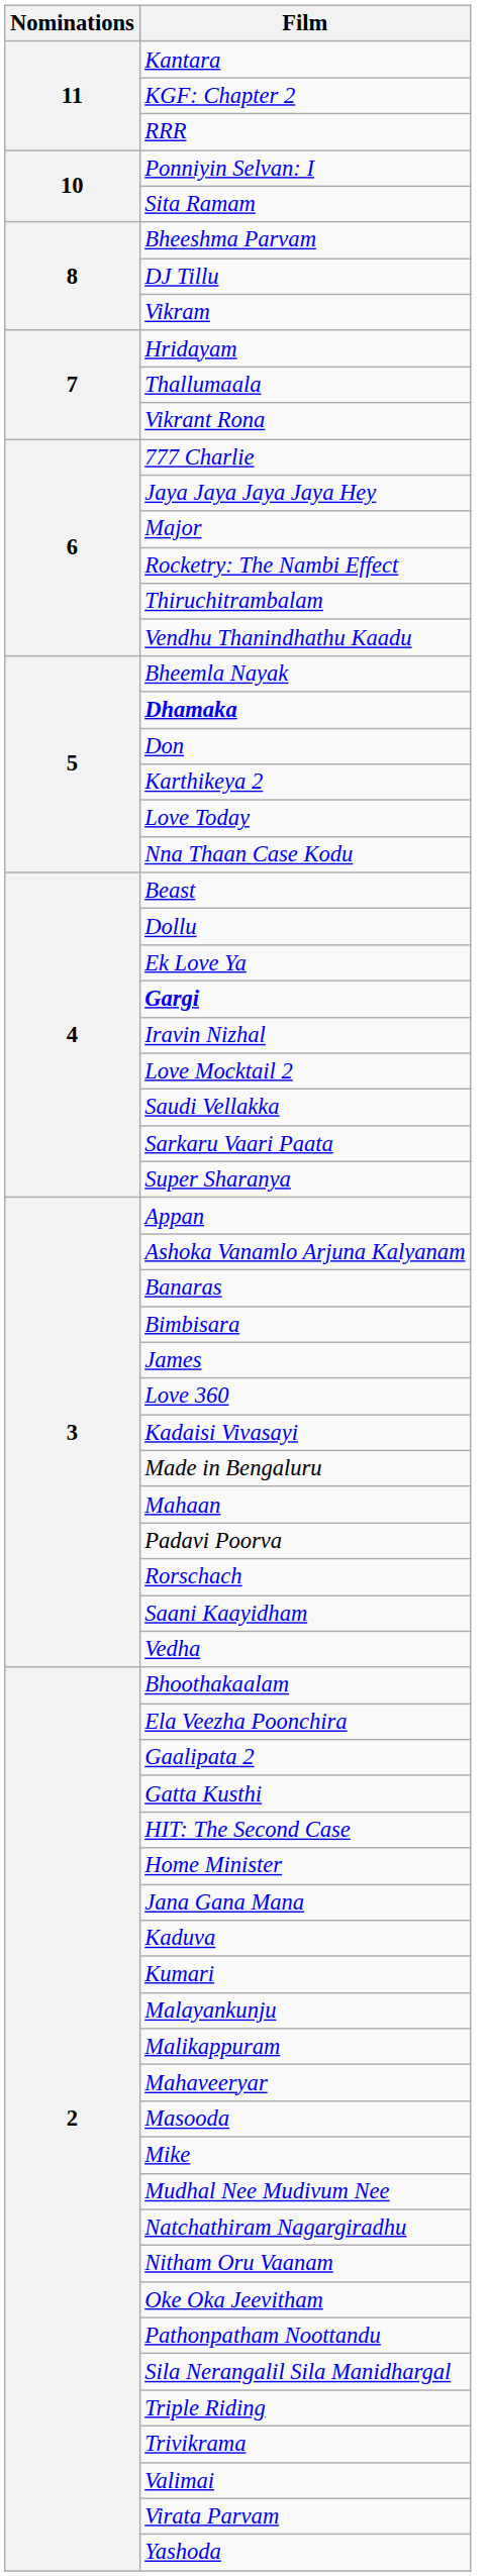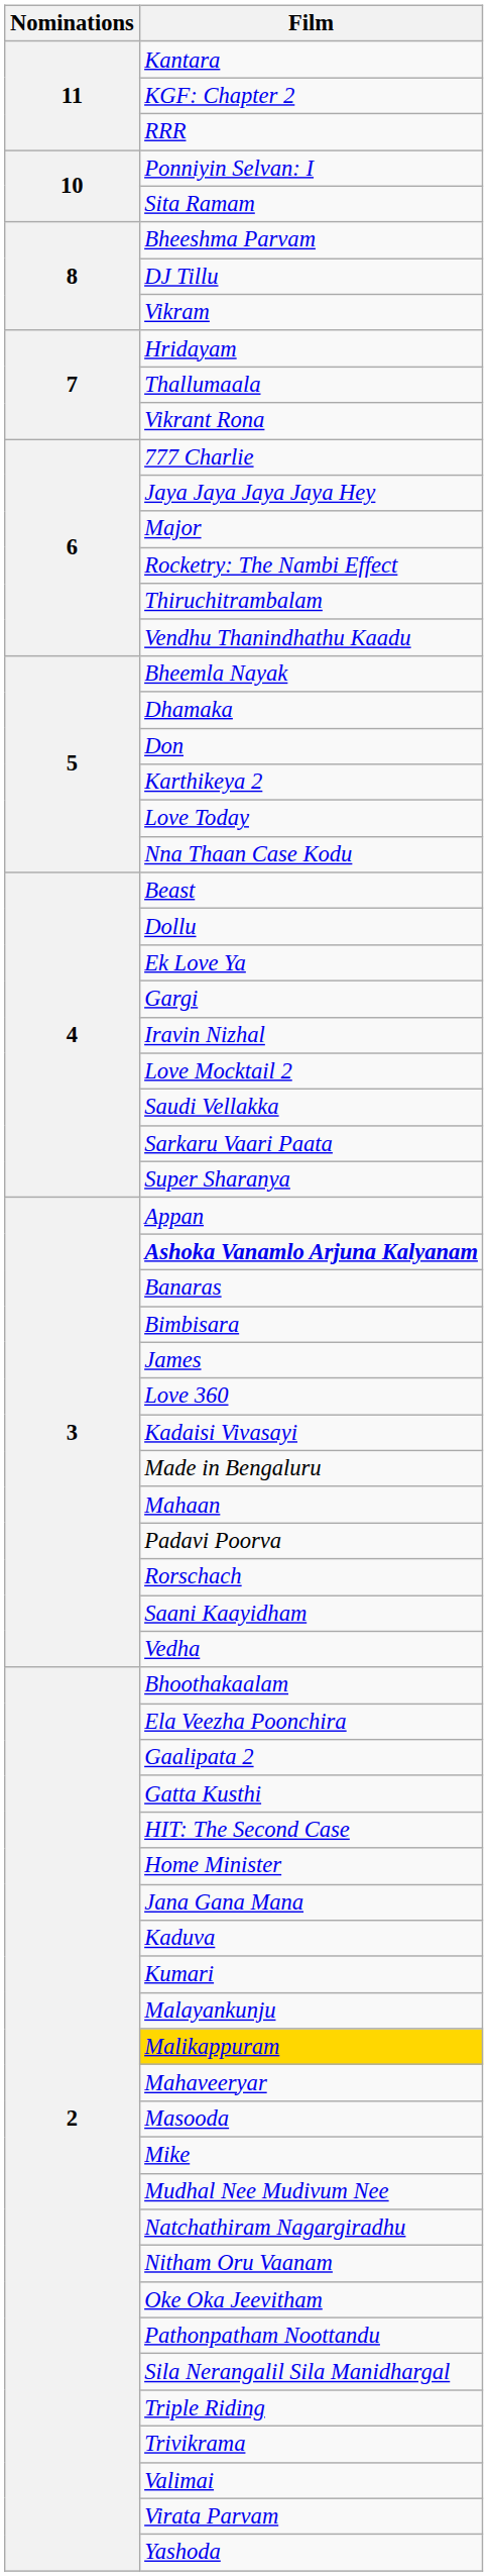Dhamaka | Film: bold -> normal
Gargi | Film: bold -> normal
Ashoka Vanamlo Arjuna Kalyanam | Film: normal -> bold
Malikappuram | Film: no background -> gold background
